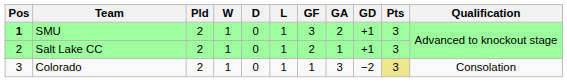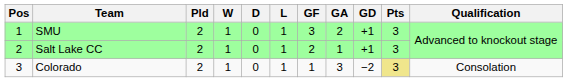SMU | Pos: bold -> normal
